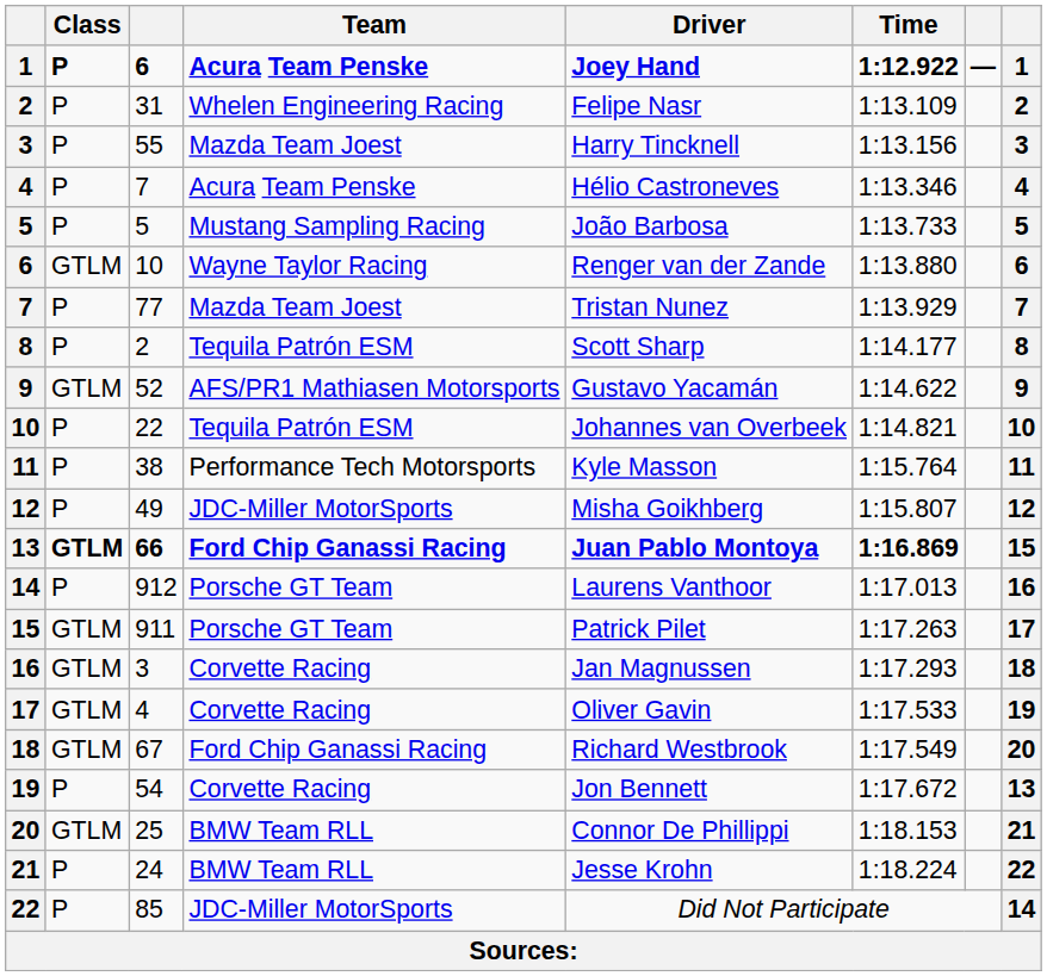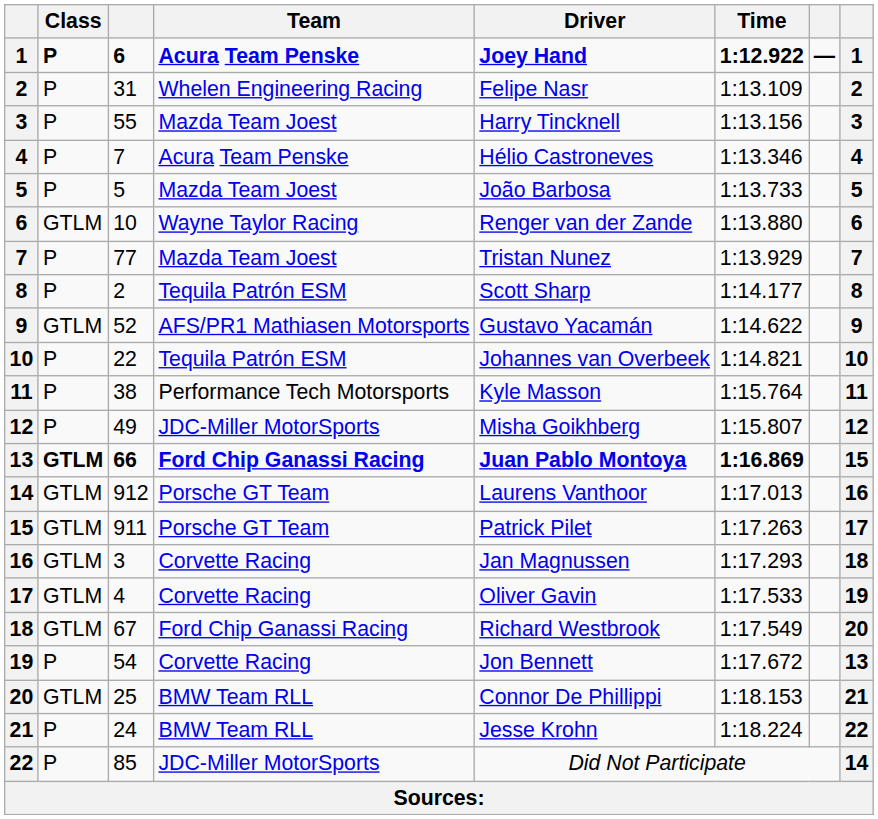row 6 | Team: Mustang Sampling Racing -> Mazda Team Joest
row 15 | Class: P -> GTLM
